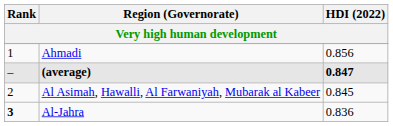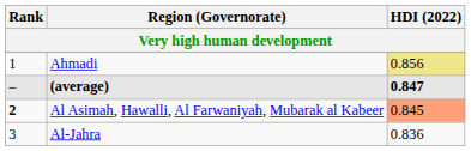Ahmadi | HDI (2022): no background -> khaki background
Al Asimah, Hawalli, Al Farwaniyah, Mubarak al Kabeer | Rank: normal -> bold
Al Asimah, Hawalli, Al Farwaniyah, Mubarak al Kabeer | HDI (2022): no background -> lightsalmon background
Al-Jahra | Rank: bold -> normal
